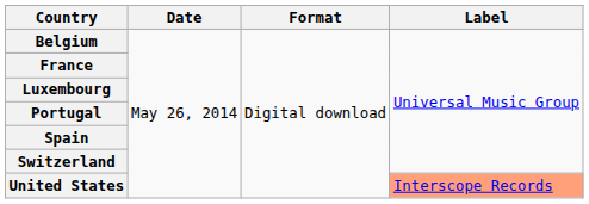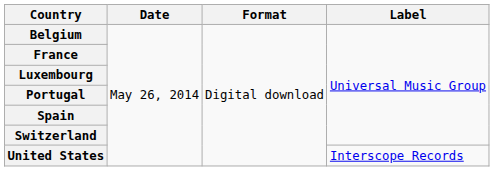United States | Label: lightsalmon background -> no background
